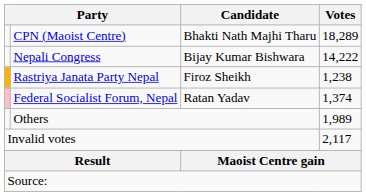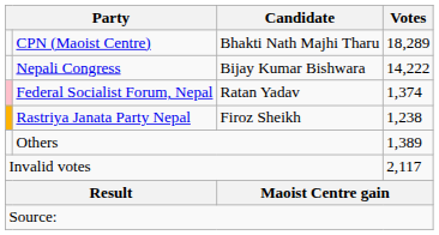rows swapped: Federal Socialist Forum, Nepal <-> Rastriya Janata Party Nepal
Others | Votes: 1,989 -> 1,389
